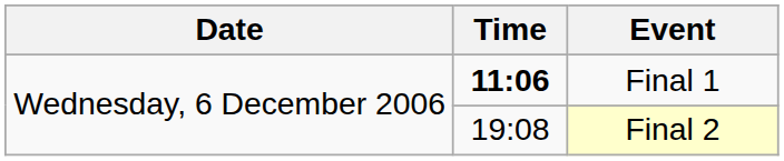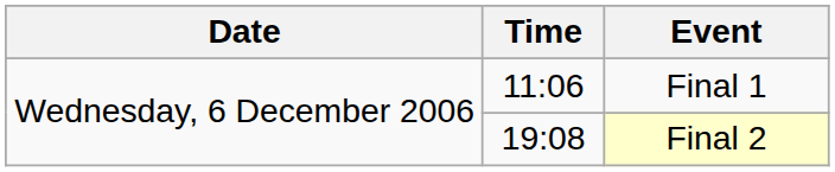Final 1 | Time: bold -> normal
